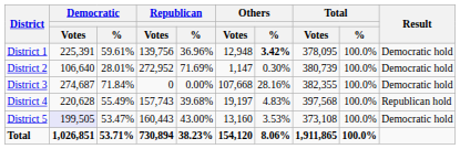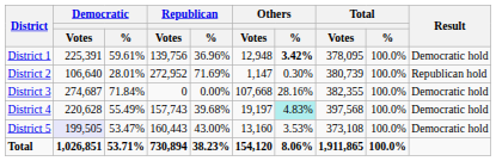District 2 | Result: Democratic hold -> Republican hold
District 4 | Others / %: no background -> paleturquoise background
District 4 | Result: Republican hold -> Democratic hold
